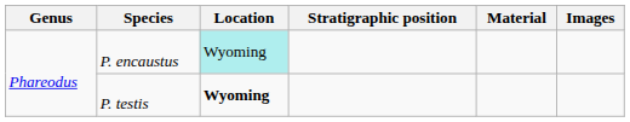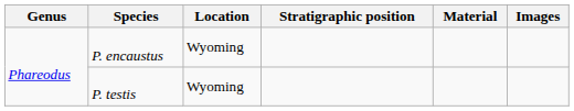P. encaustus | Location: paleturquoise background -> no background
P. testis | Location: bold -> normal
